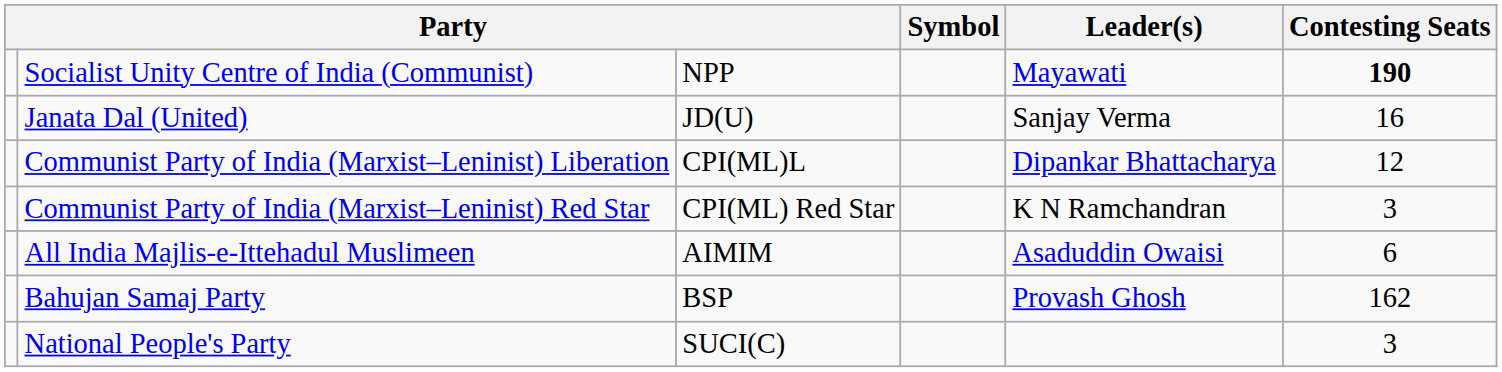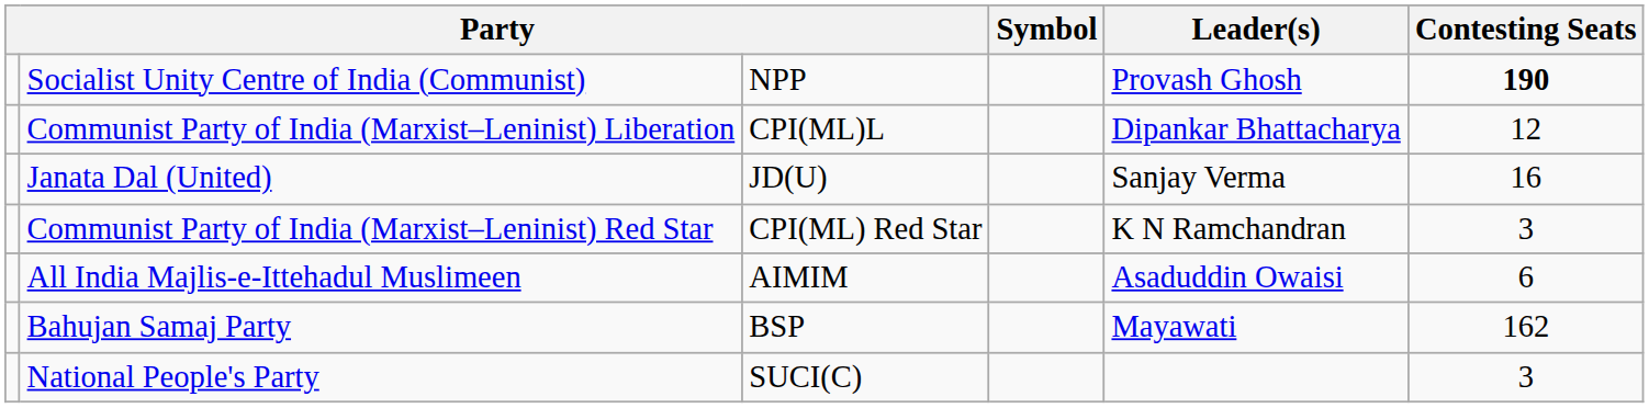Socialist Unity Centre of India (Communist) | Leader(s): Mayawati -> Provash Ghosh
rows swapped: Janata Dal (United) <-> Communist Party of India (Marxist–Leninist) Liberation
Bahujan Samaj Party | Leader(s): Provash Ghosh -> Mayawati
